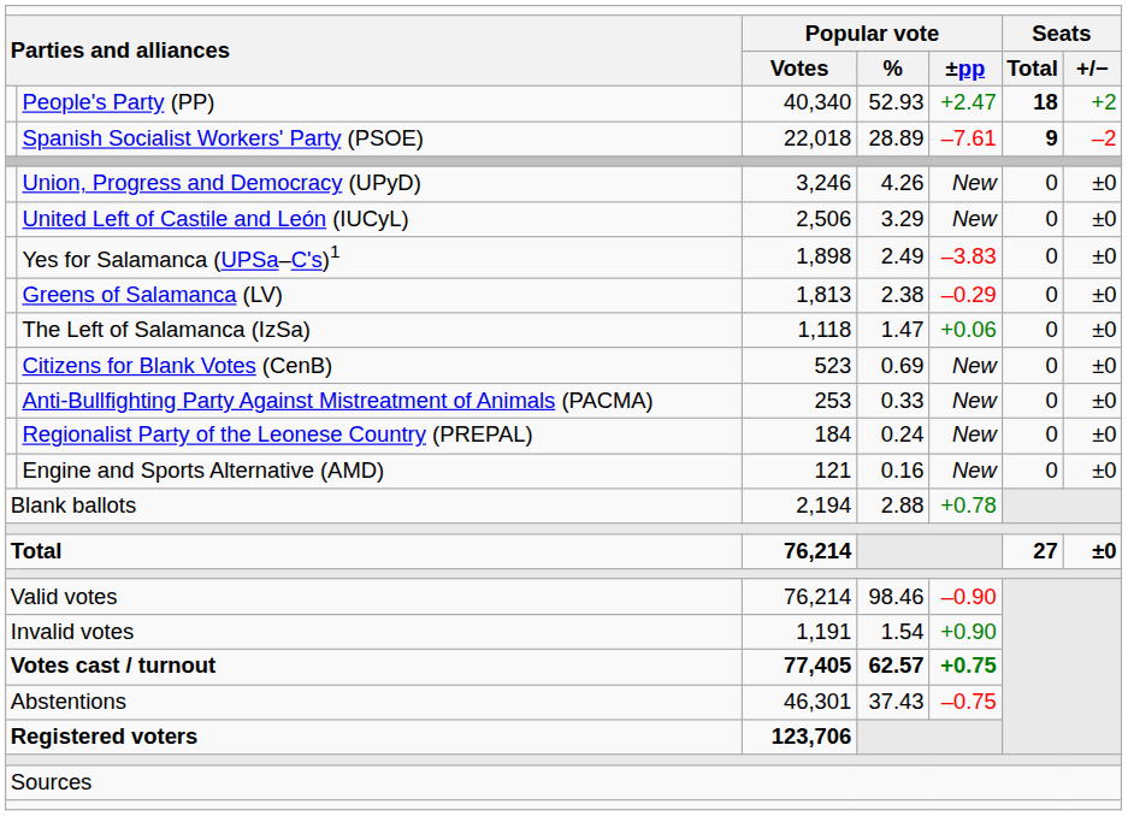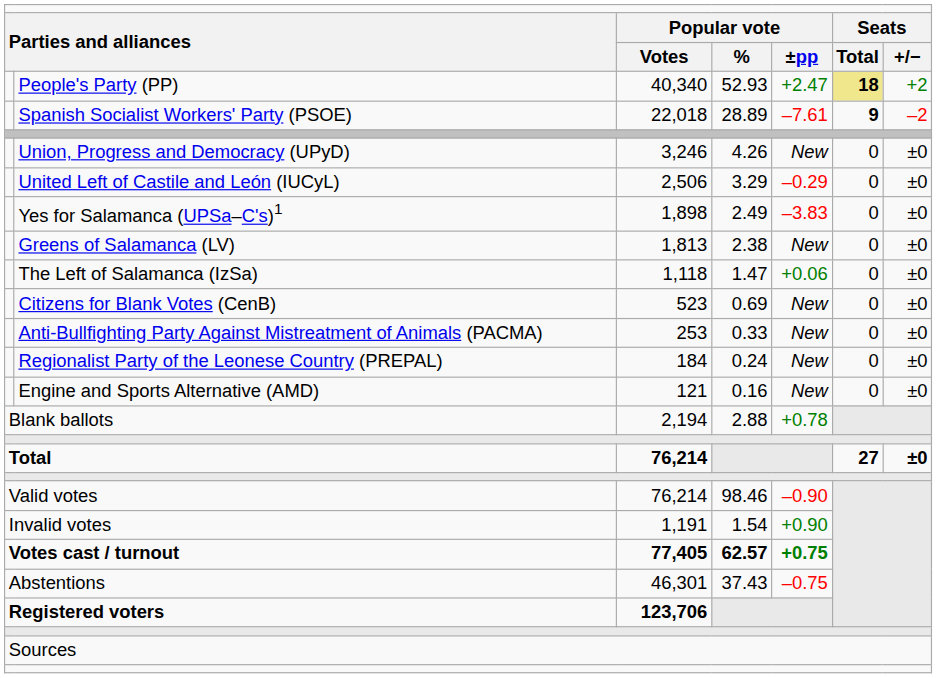People's Party (PP) | column 6: no background -> khaki background
United Left of Castile and León (IUCyL) | column 5: New -> –0.29
Greens of Salamanca (LV) | column 5: –0.29 -> New
